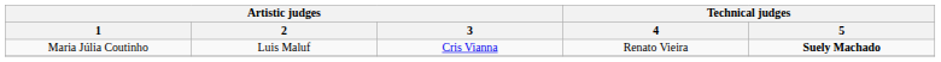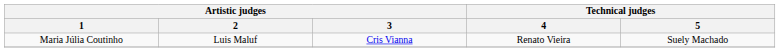Maria Júlia Coutinho | Technical judges / 5: bold -> normal
